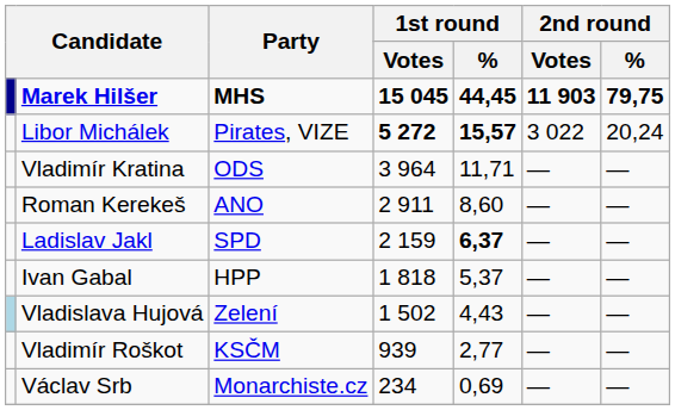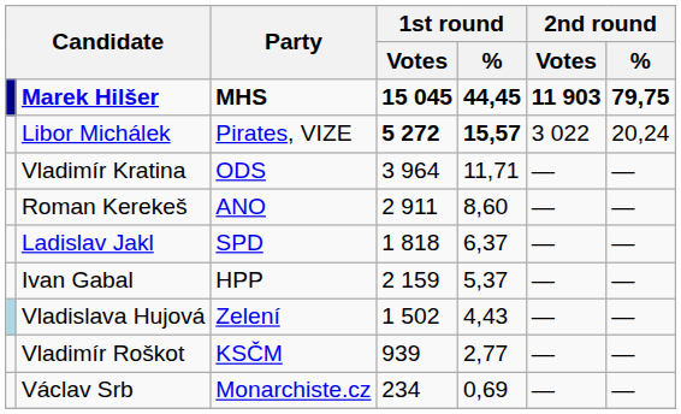Ladislav Jakl | 1st round / Votes: 2 159 -> 1 818
Ladislav Jakl | 1st round / %: bold -> normal
Ivan Gabal | 1st round / Votes: 1 818 -> 2 159
